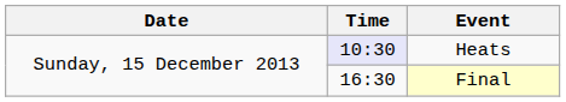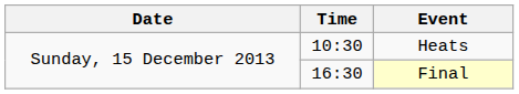Heats | Time: lavender background -> no background
